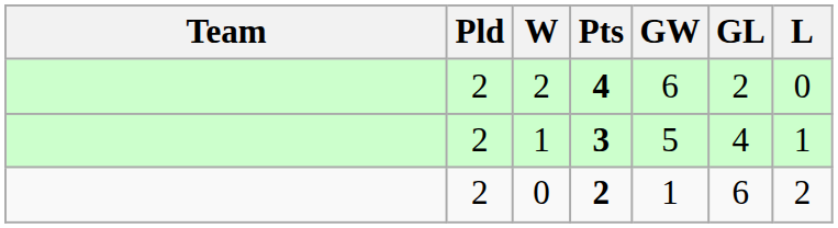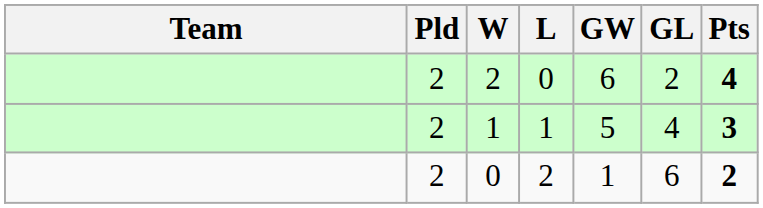columns swapped: L <-> Pts
